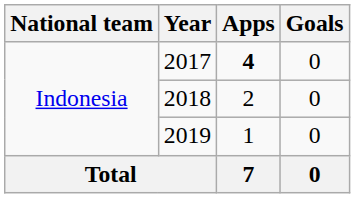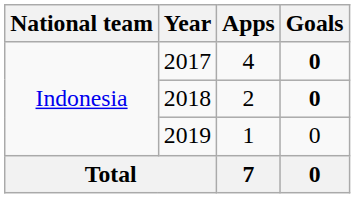2017 | Apps: bold -> normal
2017 | Goals: normal -> bold
2018 | Goals: normal -> bold
